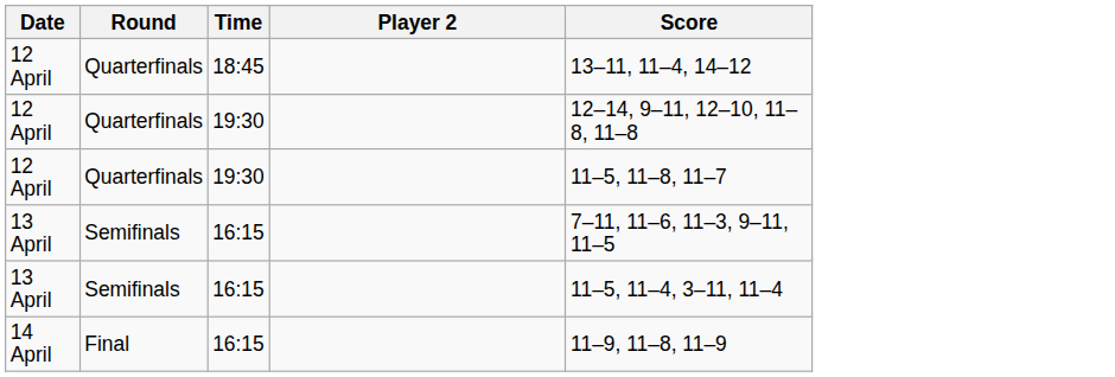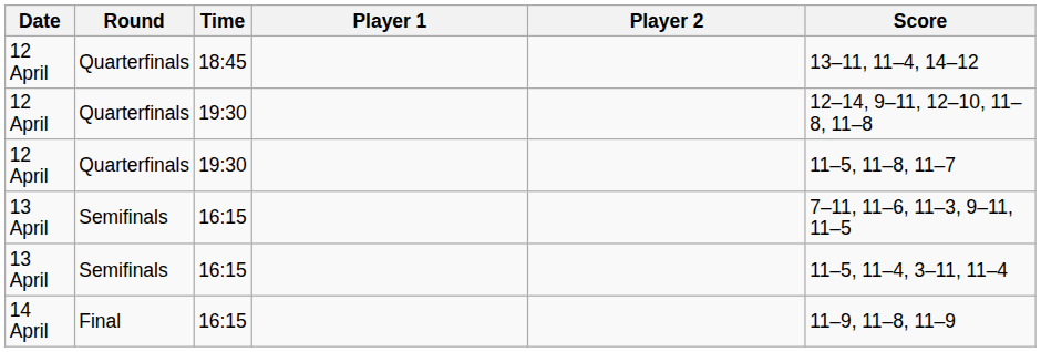+ column: Player 1
